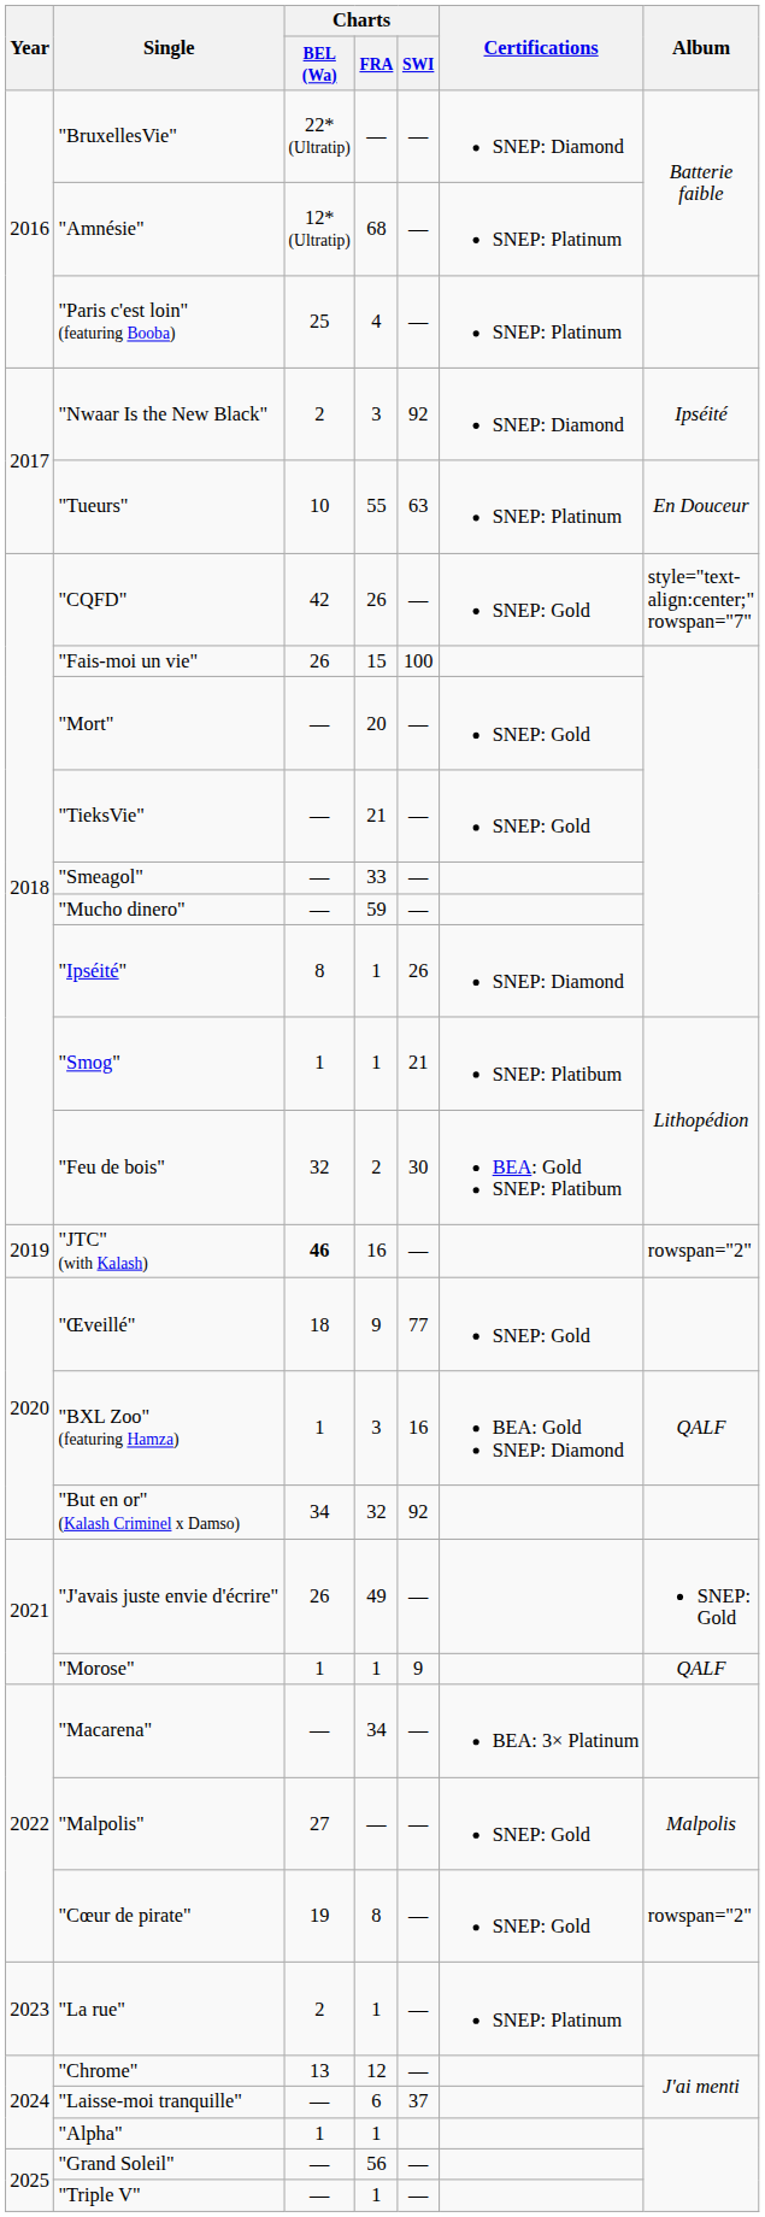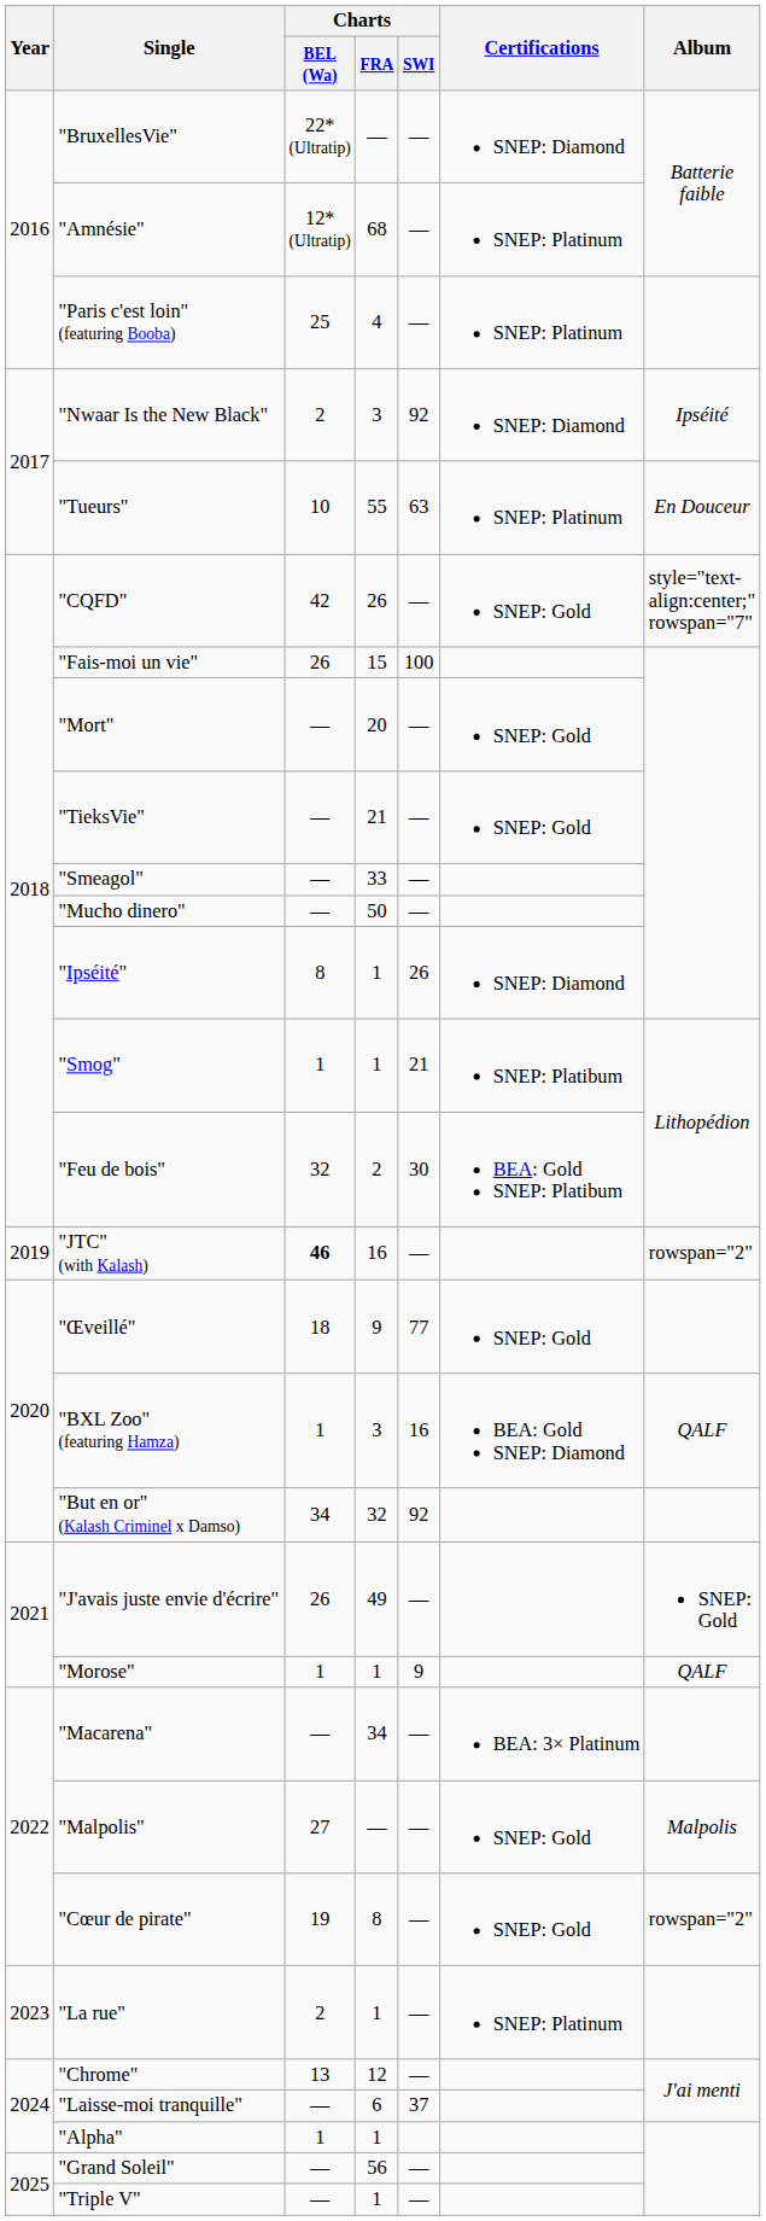"Mucho dinero" | Charts / FRA: 59 -> 50
